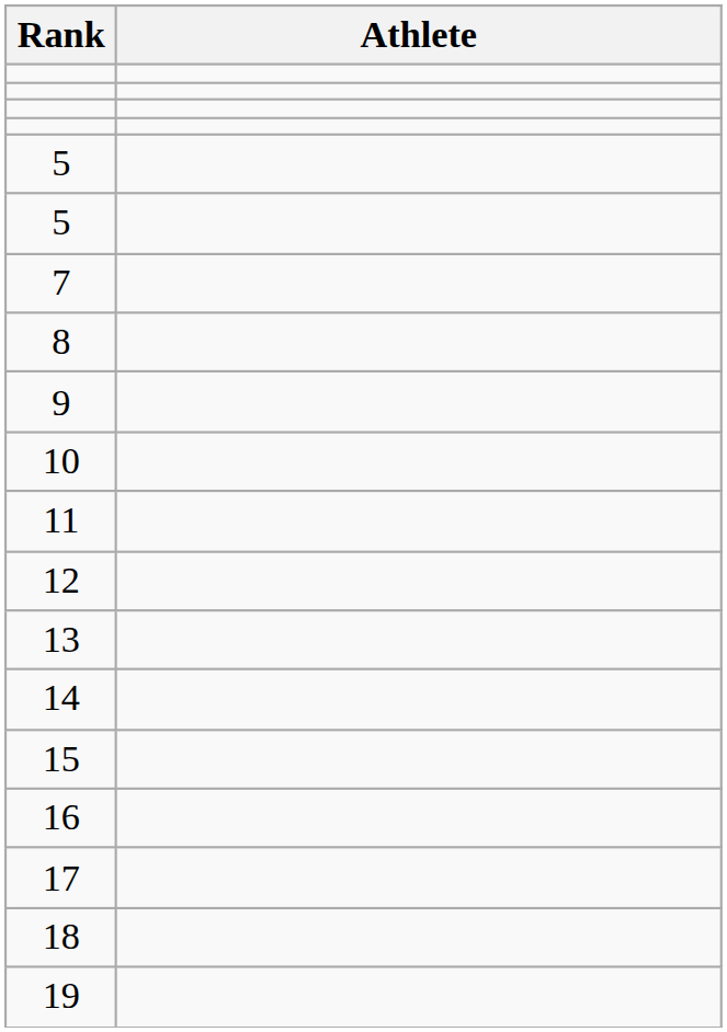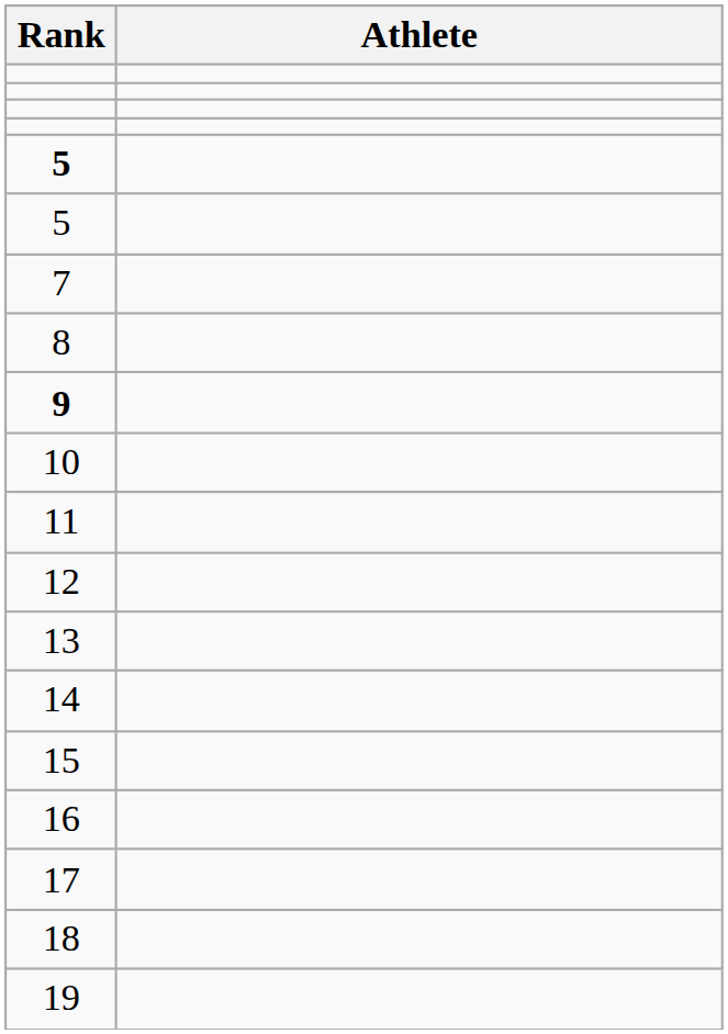row 6 | Rank: normal -> bold
row 10 | Rank: normal -> bold
